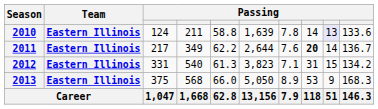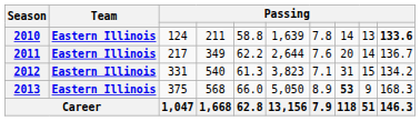2010 | column 9: lavender background -> no background
2010 | column 10: normal -> bold
2011 | column 8: bold -> normal
2013 | column 8: normal -> bold
